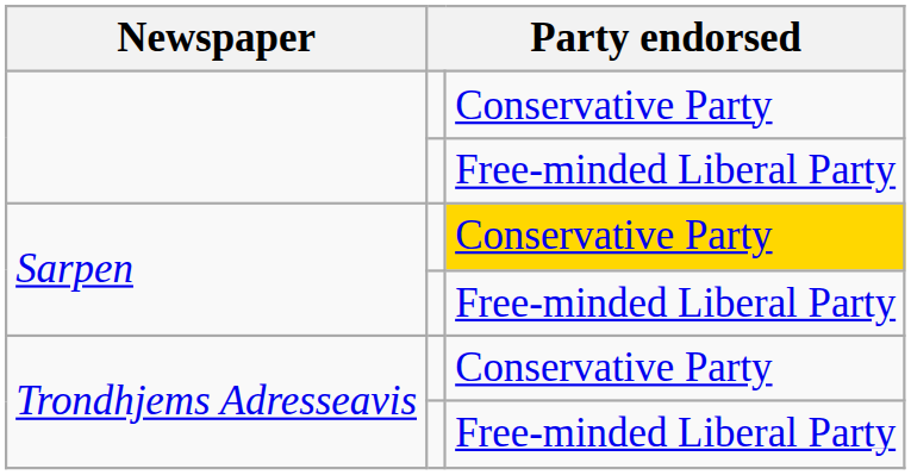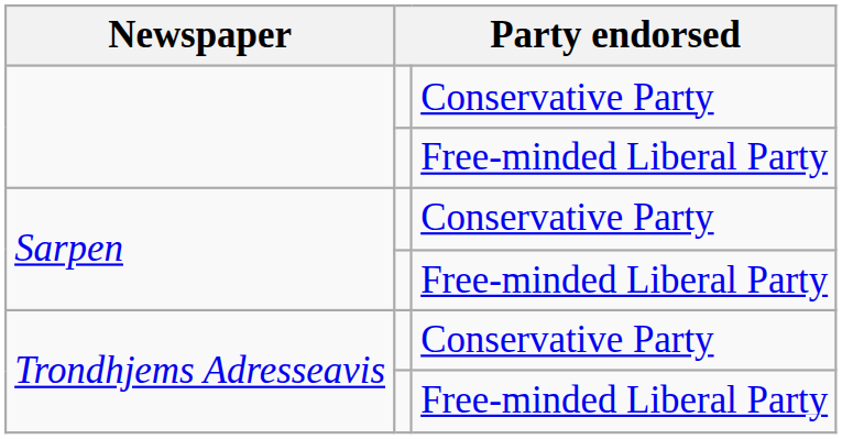Sarpen / Conservative Party | column 3: gold background -> no background
